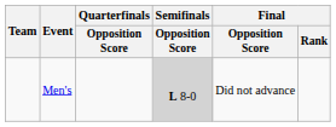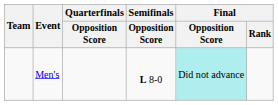Men's | Semifinals / Opposition Score: lightgrey background -> no background
Men's | Final / Opposition Score: no background -> paleturquoise background
